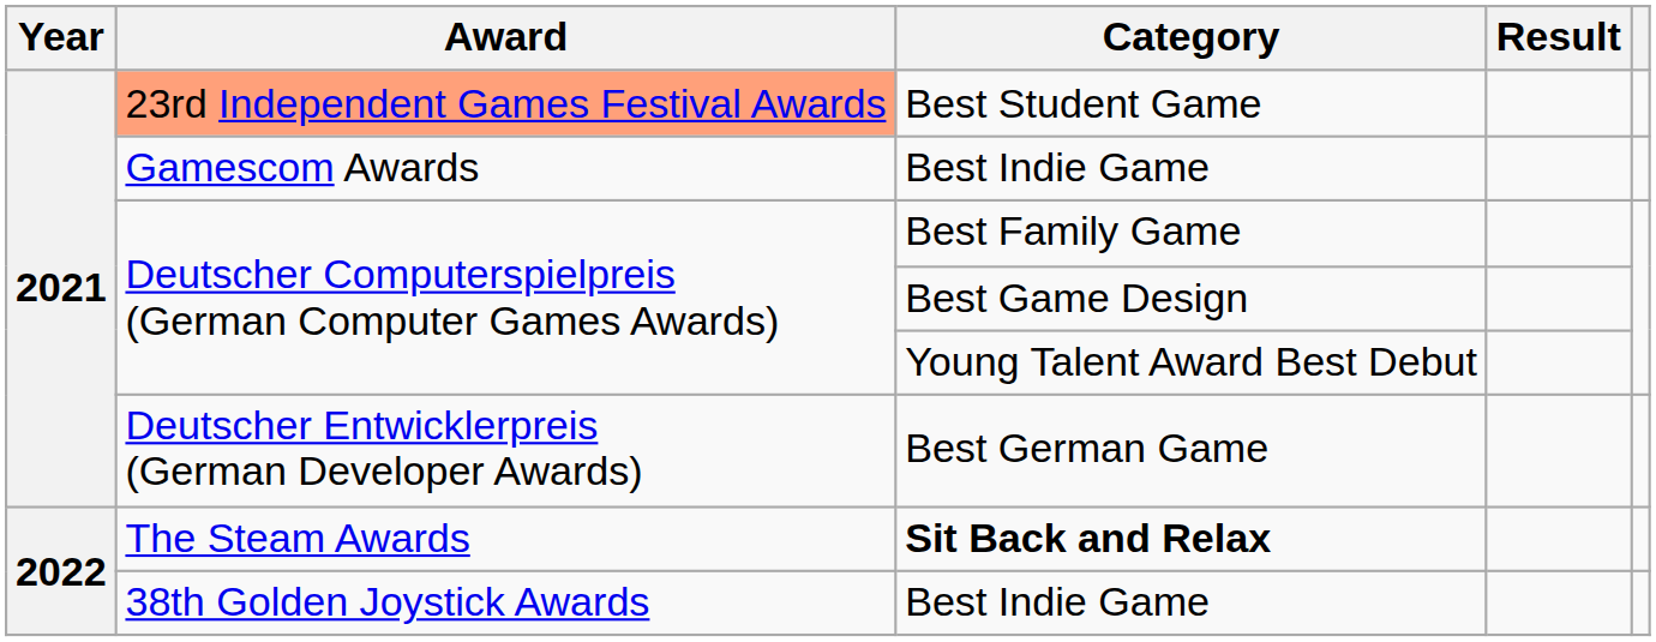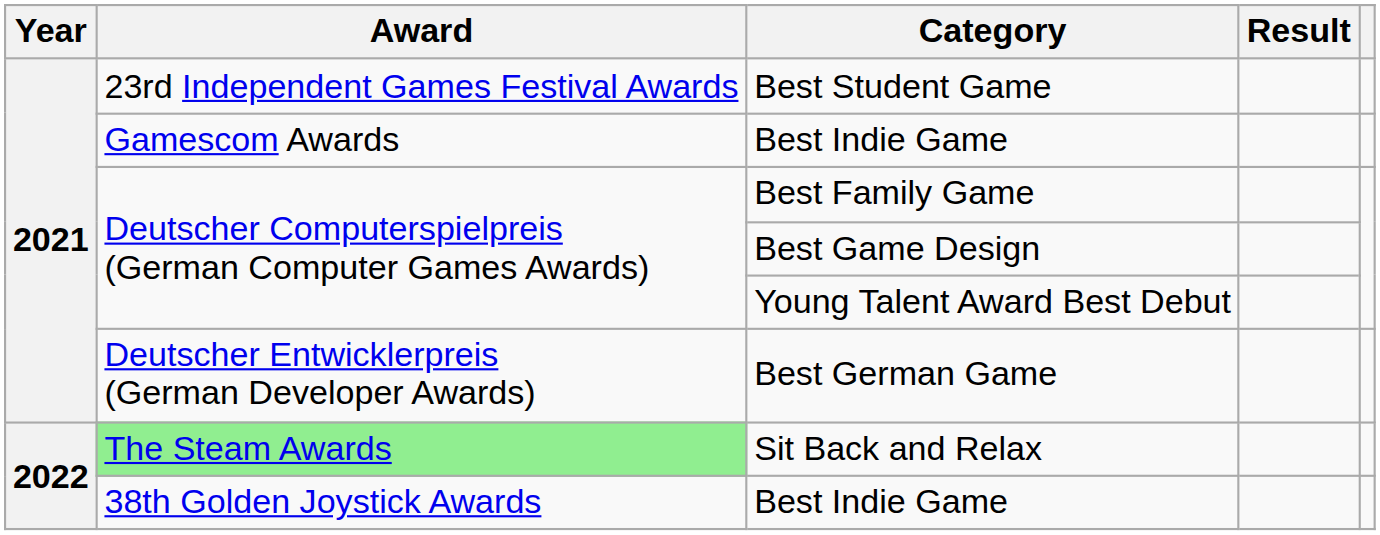Best Student Game | Award: lightsalmon background -> no background
Sit Back and Relax | Award: no background -> lightgreen background
Sit Back and Relax | Category: bold -> normal
